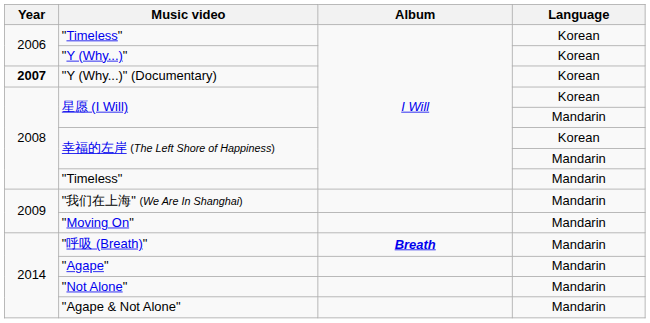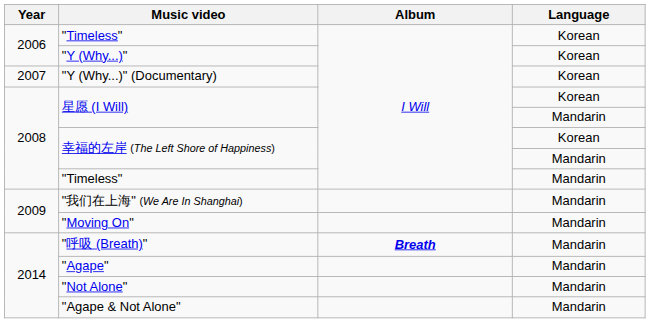"Y (Why...)" (Documentary) | Year: bold -> normal
